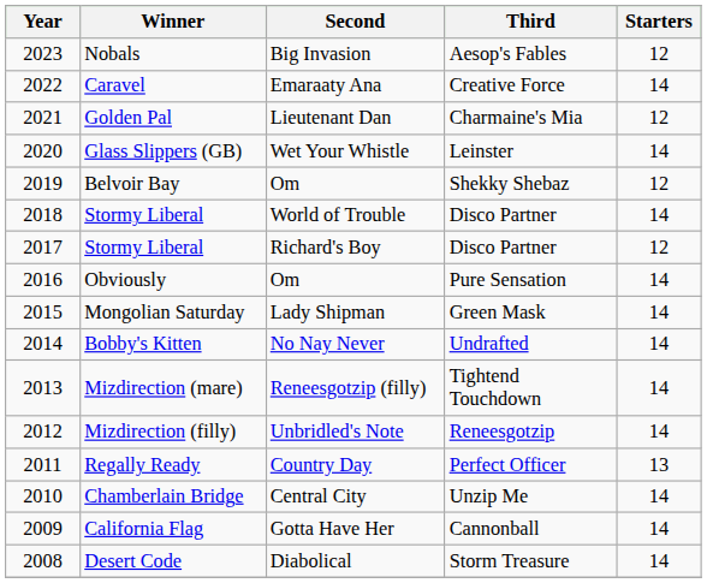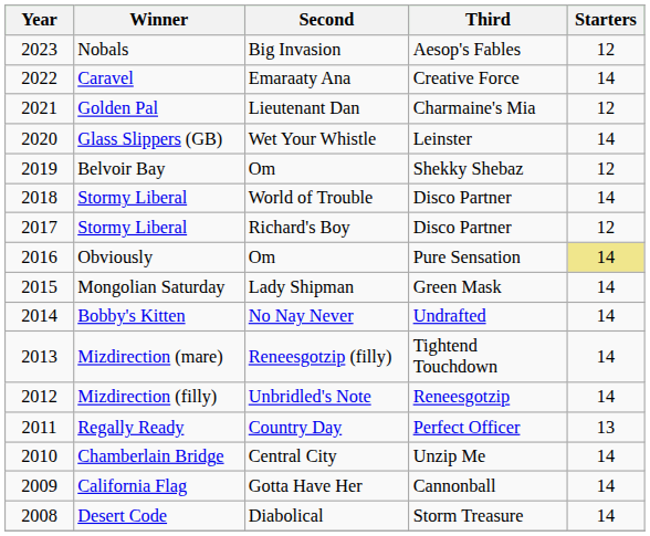Obviously | Starters: no background -> khaki background
